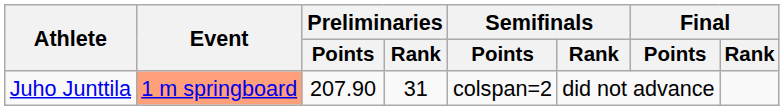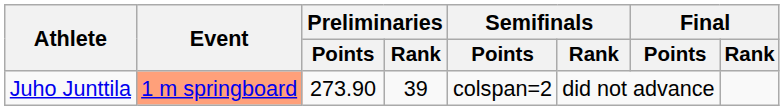Juho Junttila | Preliminaries / Points: 207.90 -> 273.90
Juho Junttila | Preliminaries / Rank: 31 -> 39
